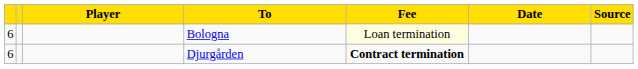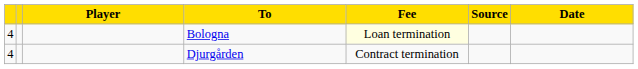columns swapped: Date <-> Source
Bologna | column 1: 6 -> 4
Djurgården | column 1: 6 -> 4
Djurgården | Fee: bold -> normal
